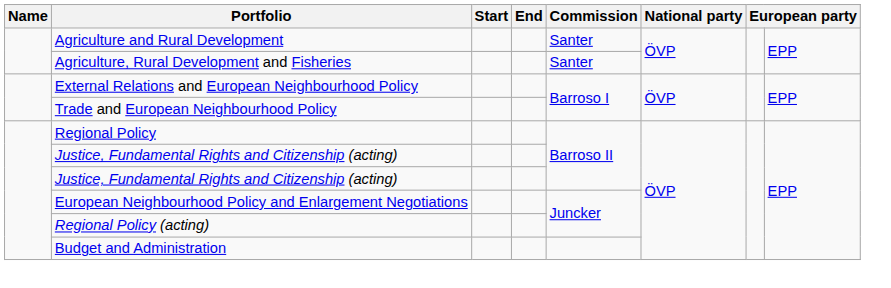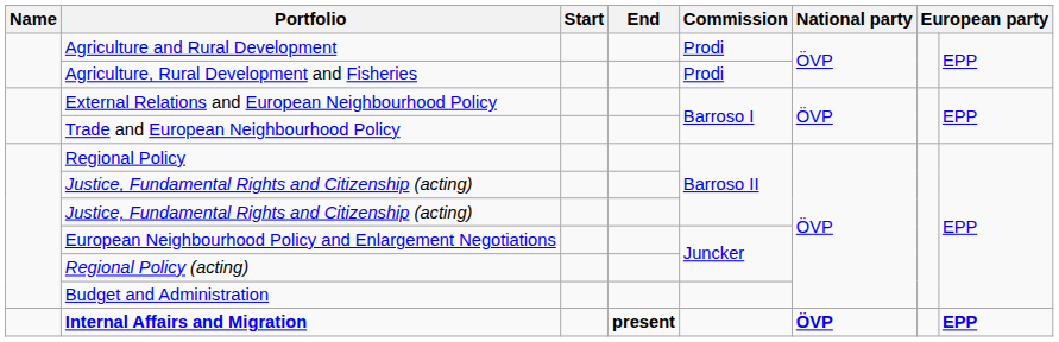Agriculture and Rural Development | Commission: Santer -> Prodi
Agriculture, Rural Development and Fisheries | Commission: Santer -> Prodi
+ row: Internal Affairs and Migration | present | ÖVP | EPP
